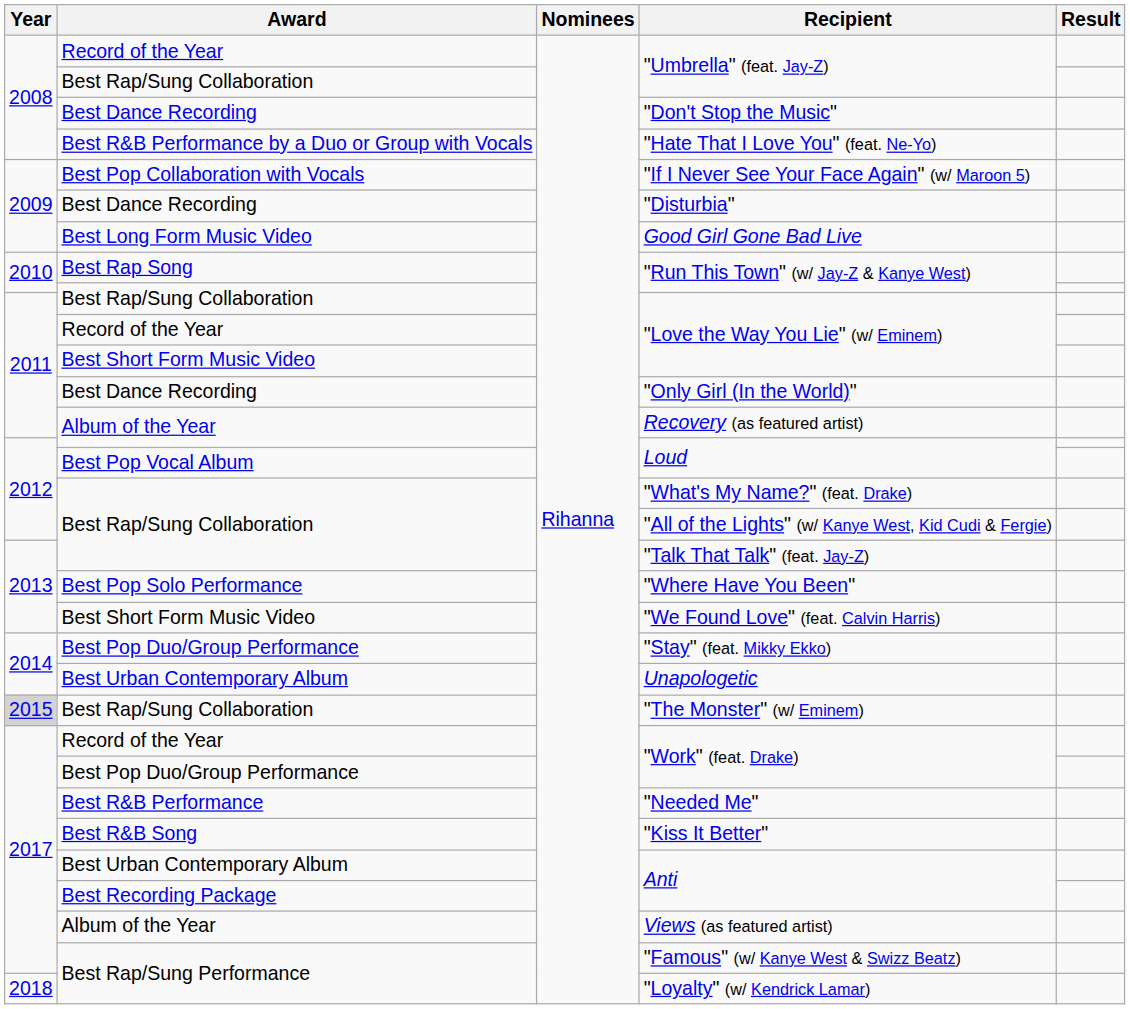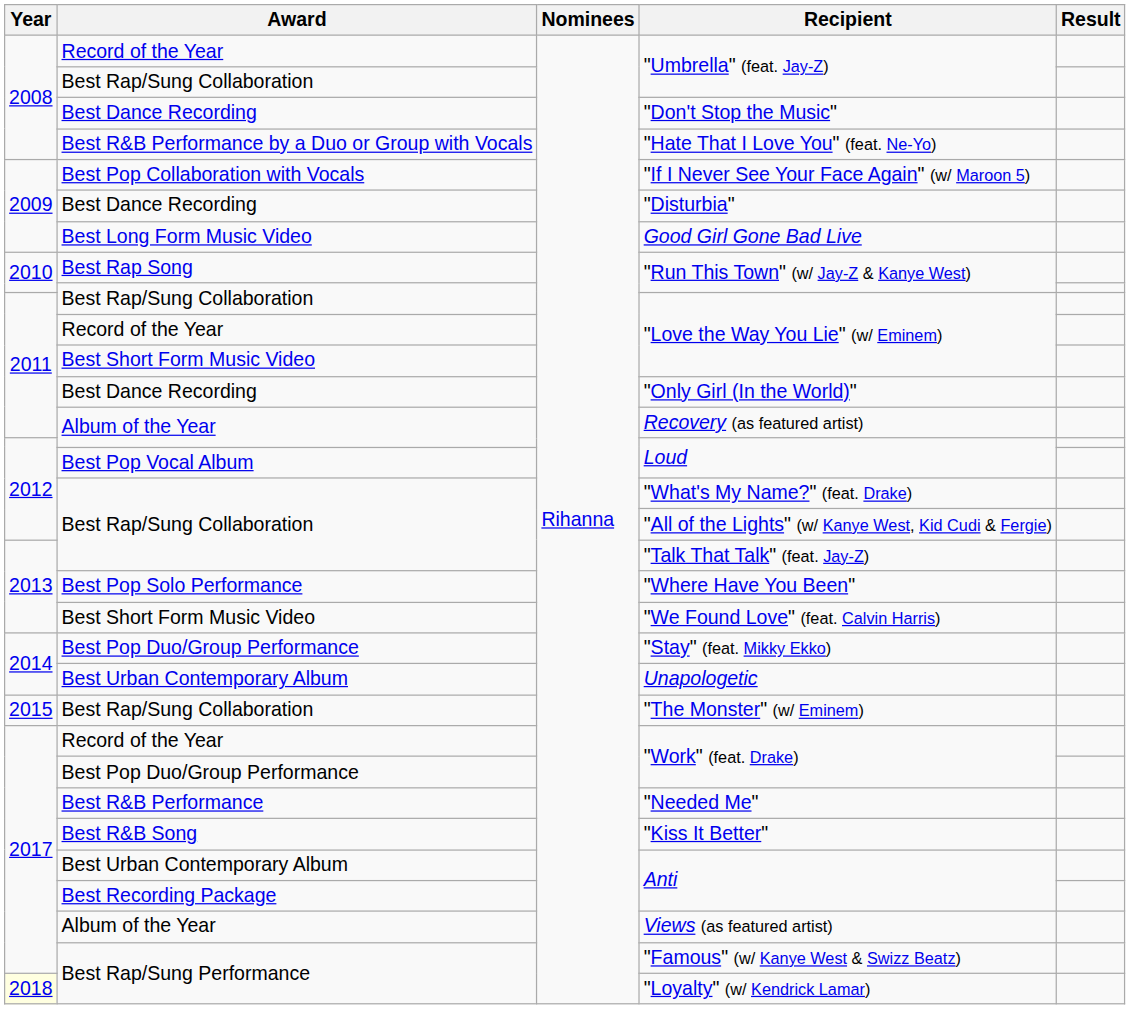"The Monster" (w/ Eminem) | Year: lightgrey background -> no background
"Loyalty" (w/ Kendrick Lamar) | Year: no background -> lightyellow background
